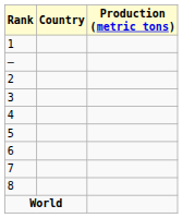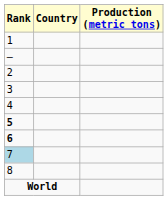5 | Rank: normal -> bold
6 | Rank: normal -> bold
7 | Rank: no background -> lightblue background
